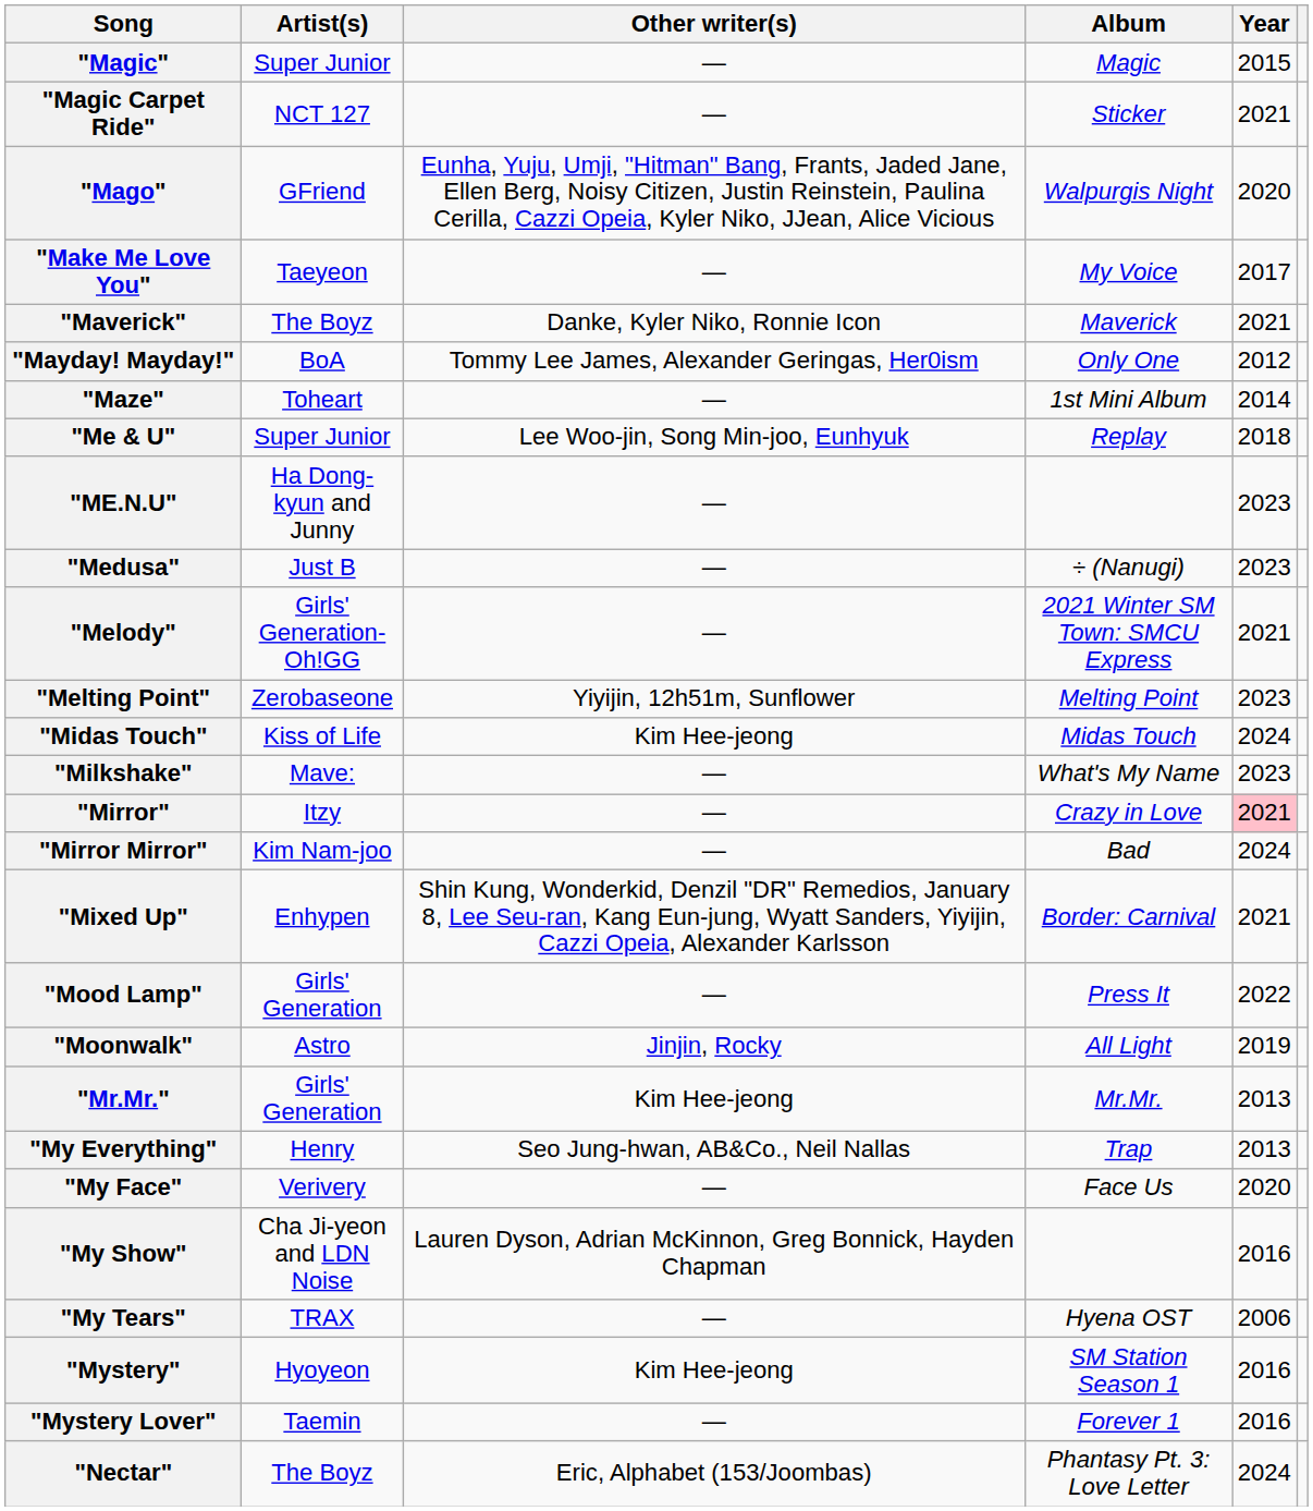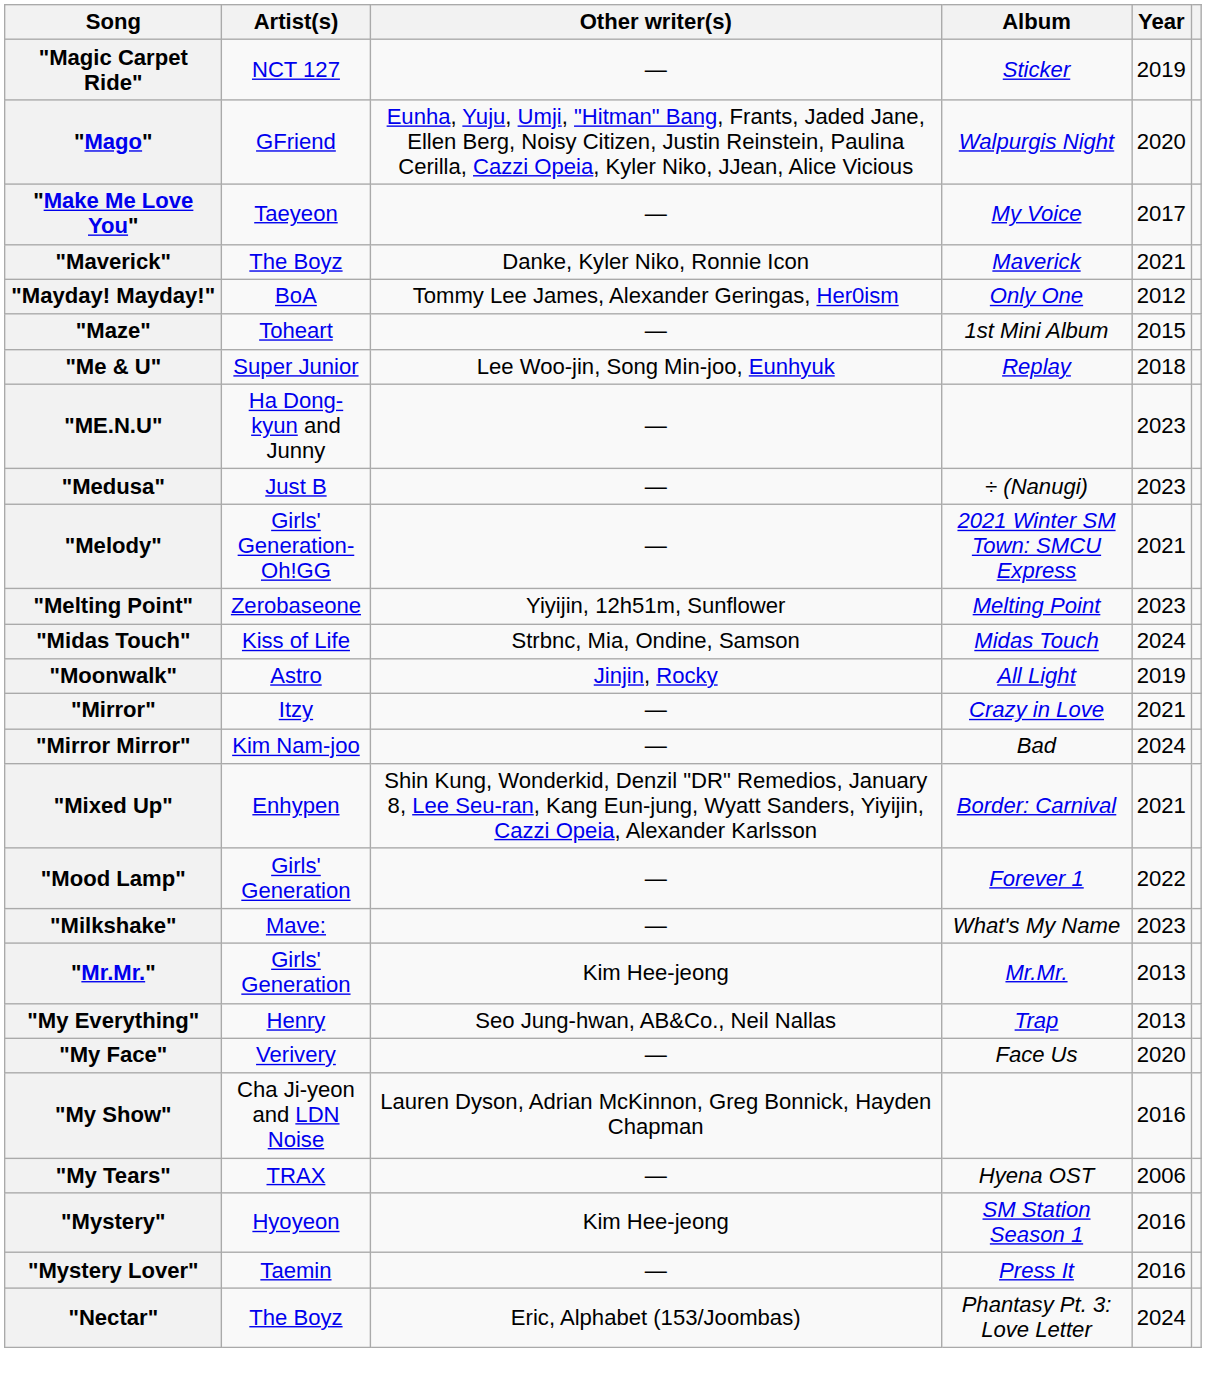- row: "Magic" | Super Junior | — | Magic | 2015
"Magic Carpet Ride" | Year: 2021 -> 2019
"Maze" | Year: 2014 -> 2015
"Midas Touch" | Other writer(s): Kim Hee-jeong -> Strbnc, Mia, Ondine, Samson
rows swapped: "Milkshake" <-> "Moonwalk"
"Mirror" | Year: pink background -> no background
"Mood Lamp" | Album: Press It -> Forever 1
"Mystery Lover" | Album: Forever 1 -> Press It
